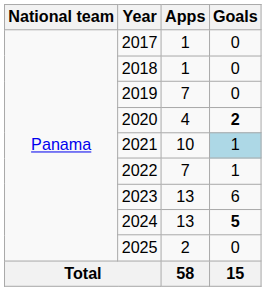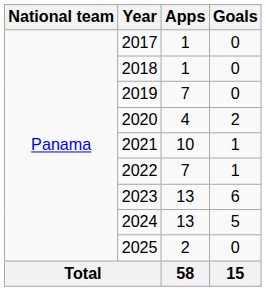2020 | Goals: bold -> normal
2021 | Goals: lightblue background -> no background
2024 | Goals: bold -> normal
